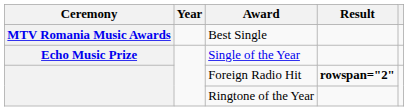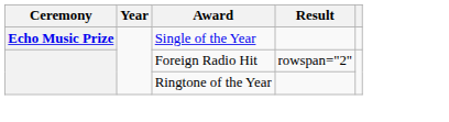- row: MTV Romania Music Awards | Best Single
Foreign Radio Hit | Result: bold -> normal
